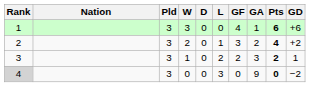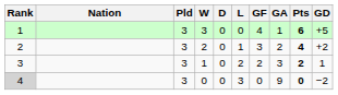row 2 | GD: +6 -> +5
